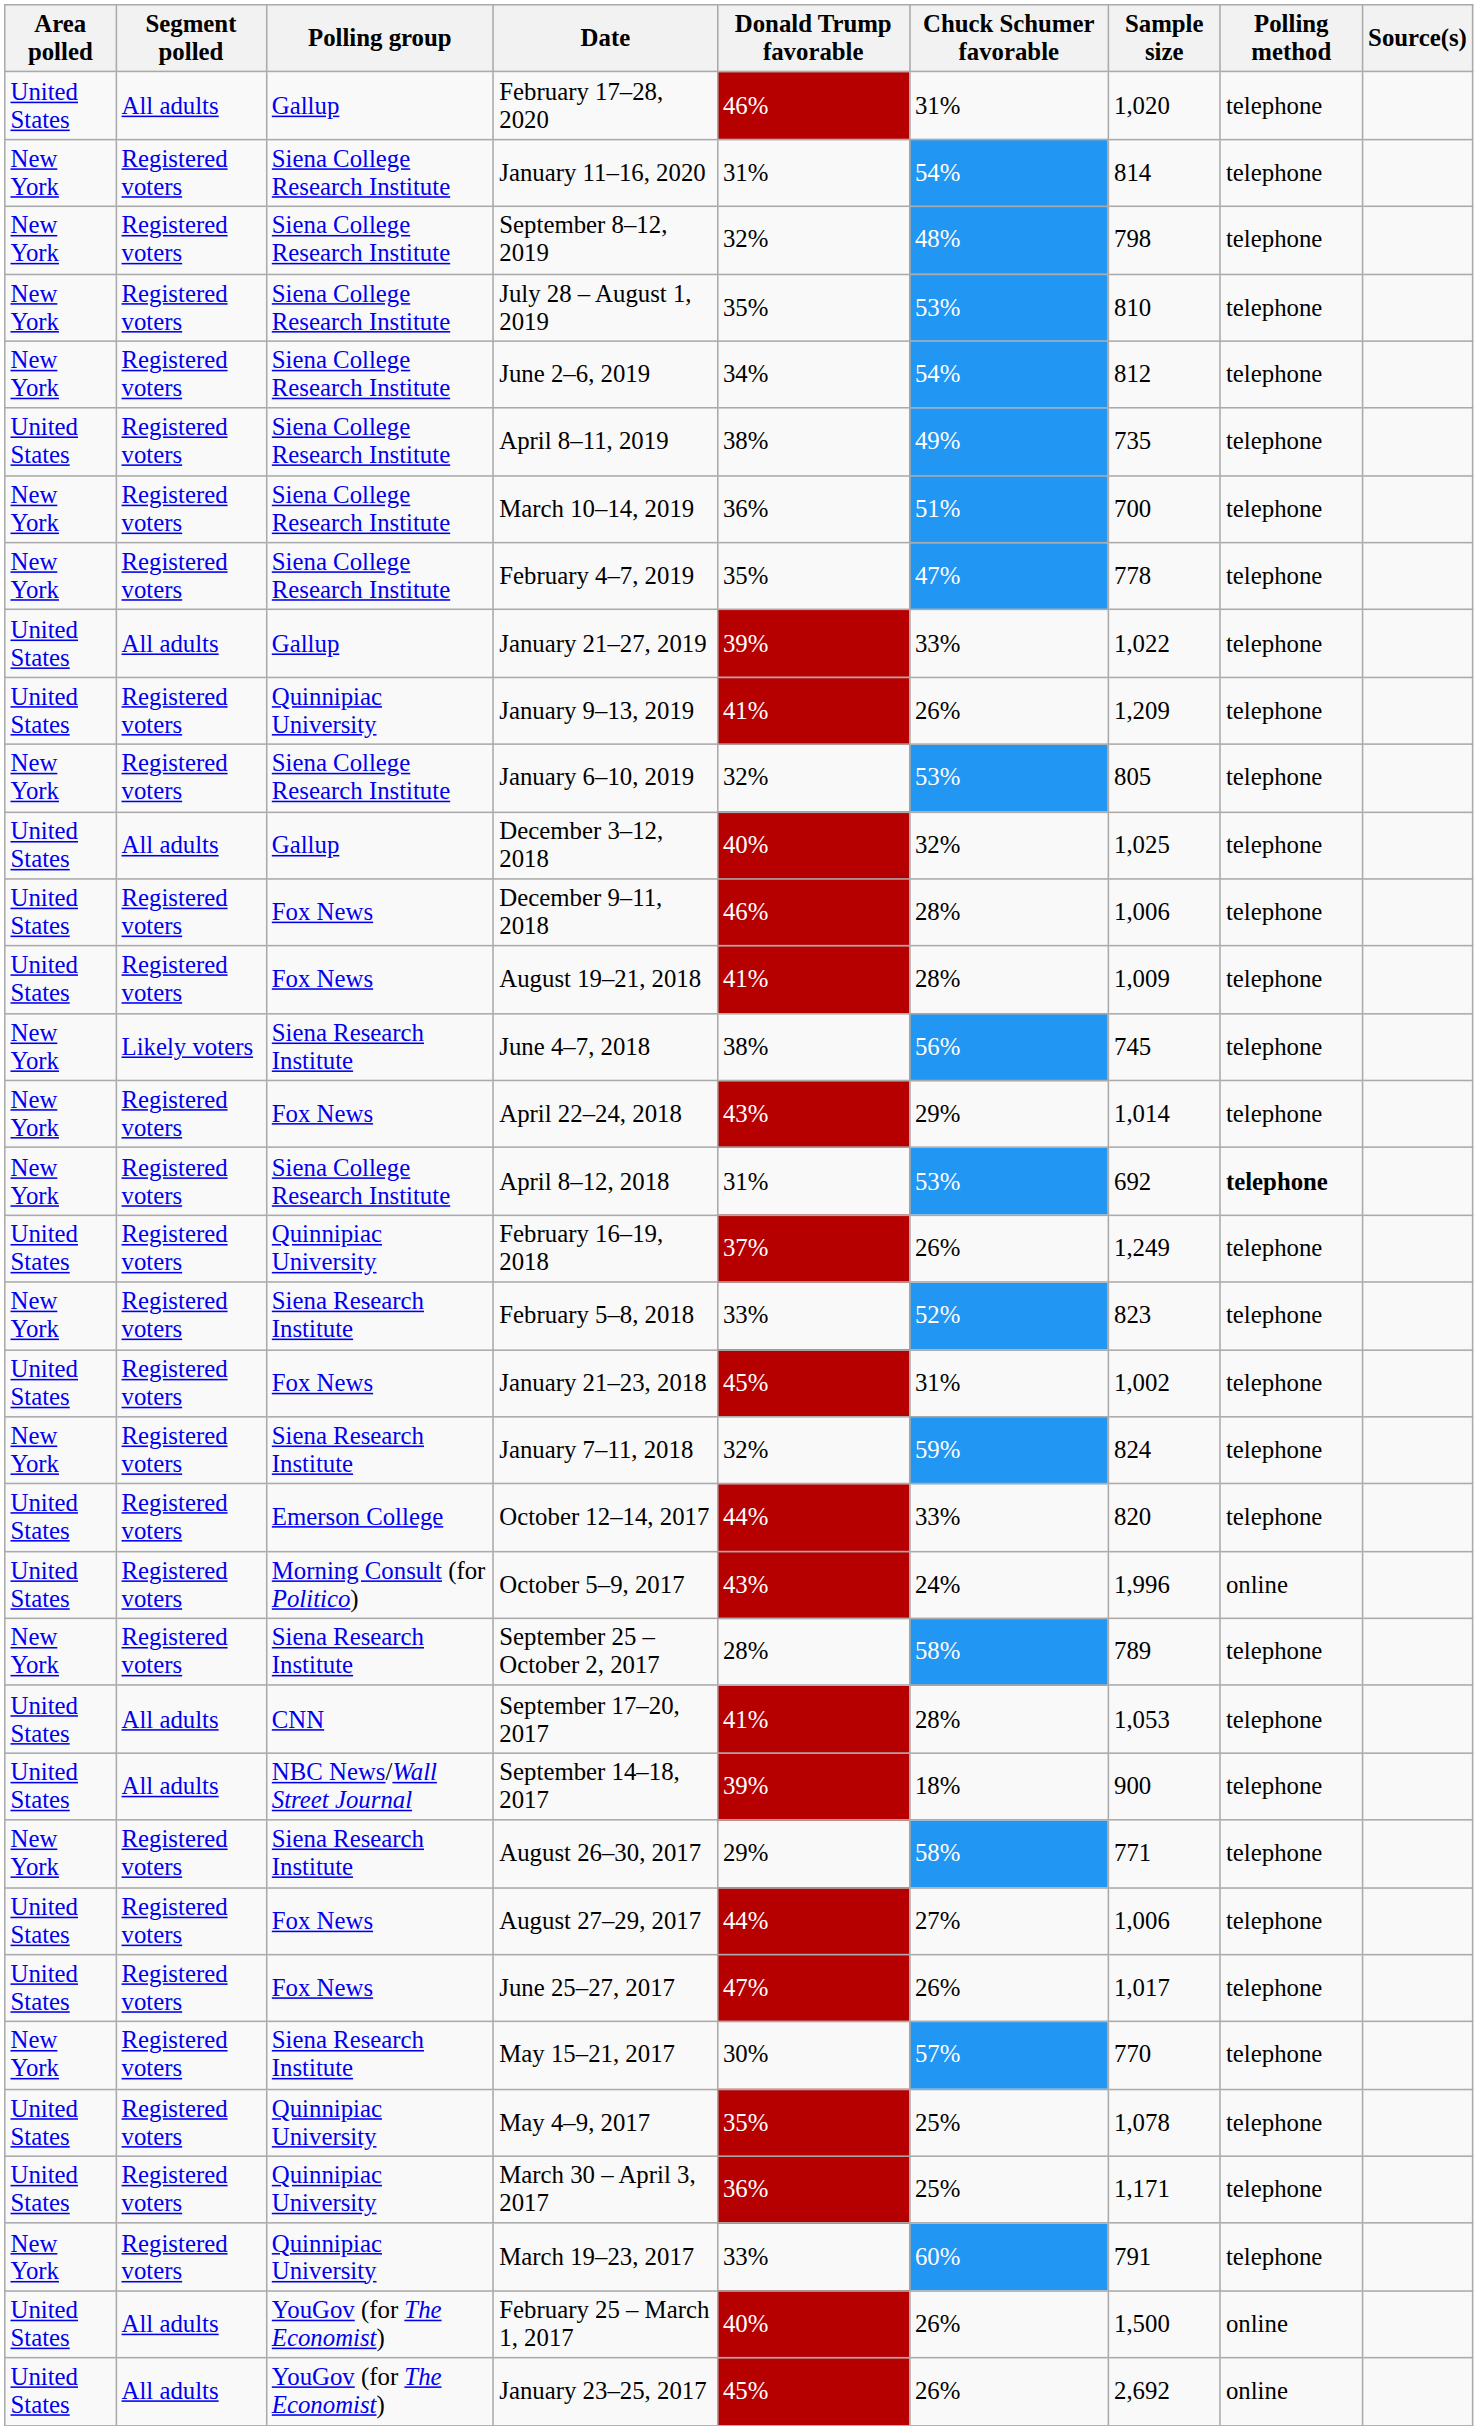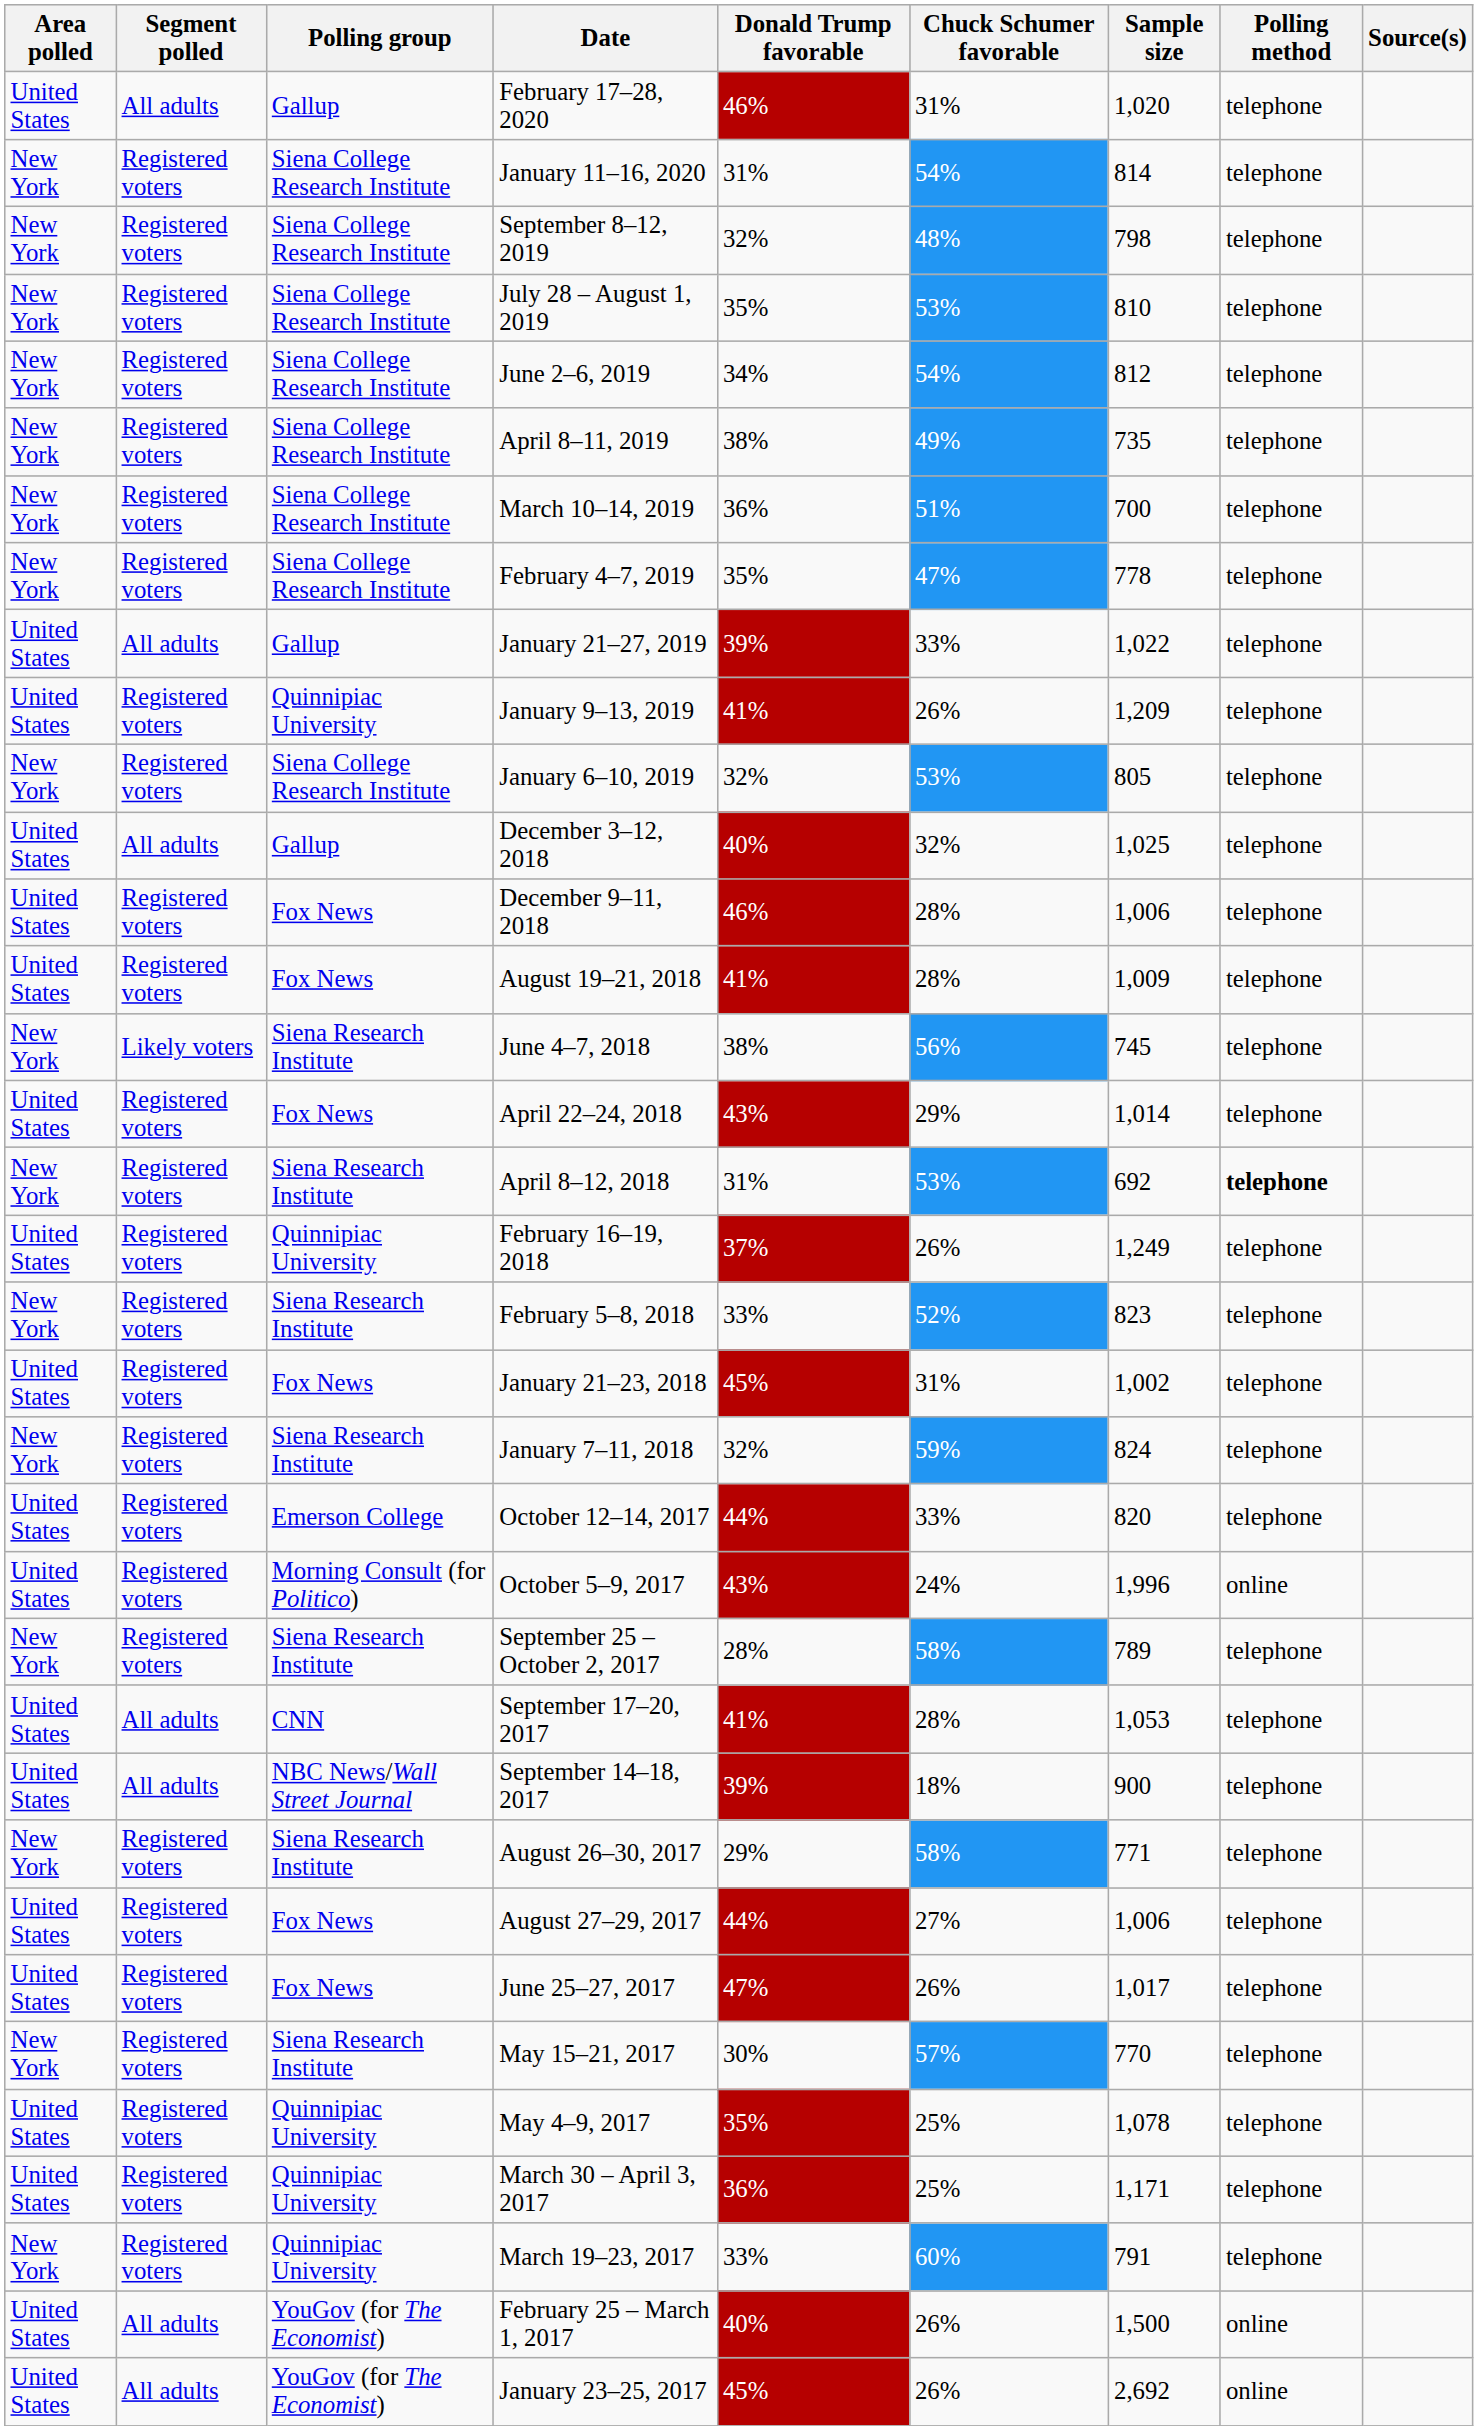April 8–11, 2019 | Area polled: United States -> New York
April 22–24, 2018 | Area polled: New York -> United States
April 8–12, 2018 | Polling group: Siena College Research Institute -> Siena Research Institute
